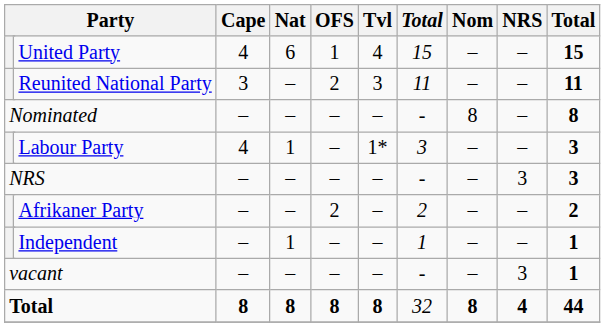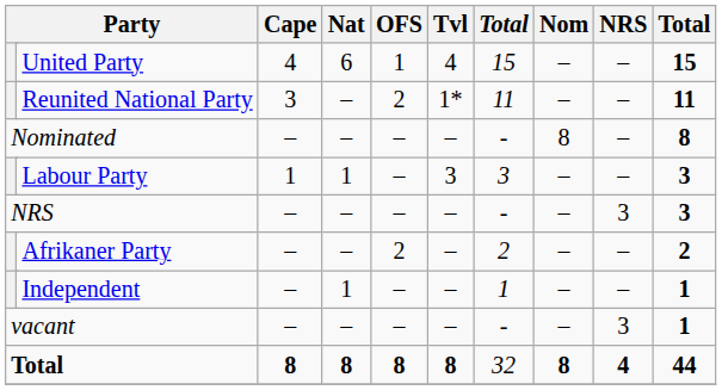Reunited National Party | Tvl: 3 -> 1*
Labour Party | Cape: 4 -> 1
Labour Party | Tvl: 1* -> 3
